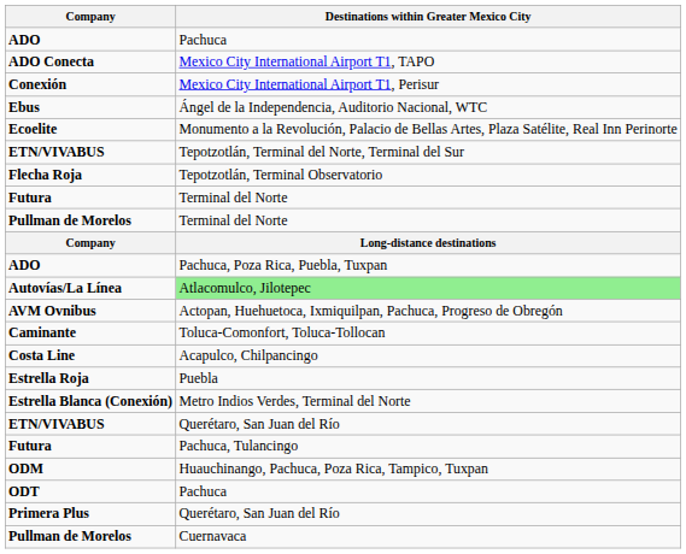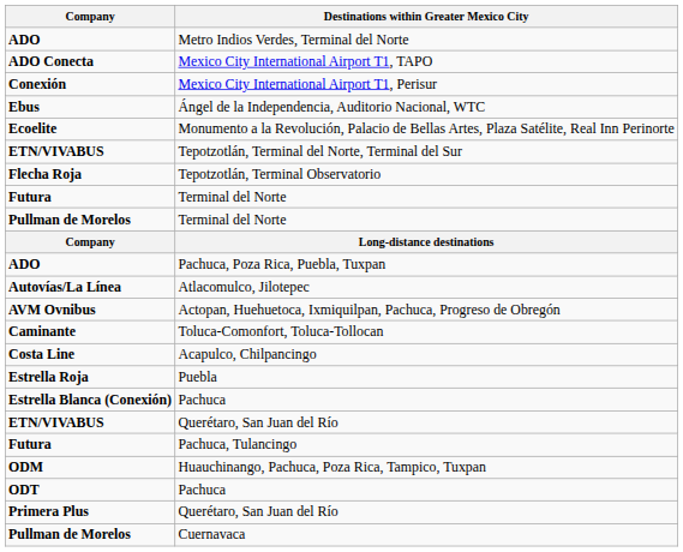row 2 | Destinations within Greater Mexico City: Pachuca -> Metro Indios Verdes, Terminal del Norte
row 13 | Destinations within Greater Mexico City: lightgreen background -> no background
row 18 | Destinations within Greater Mexico City: Metro Indios Verdes, Terminal del Norte -> Pachuca
